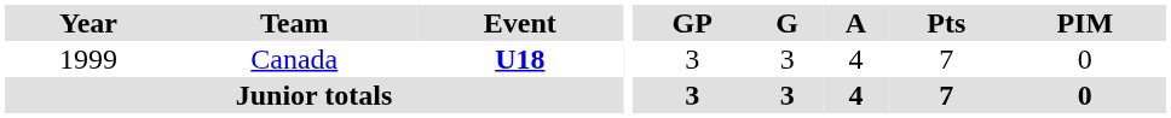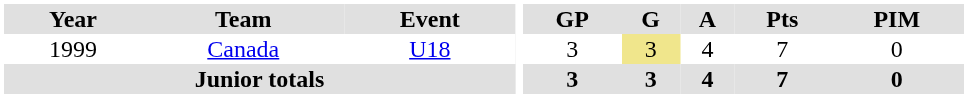Canada | Event: bold -> normal
Canada | G: no background -> khaki background
